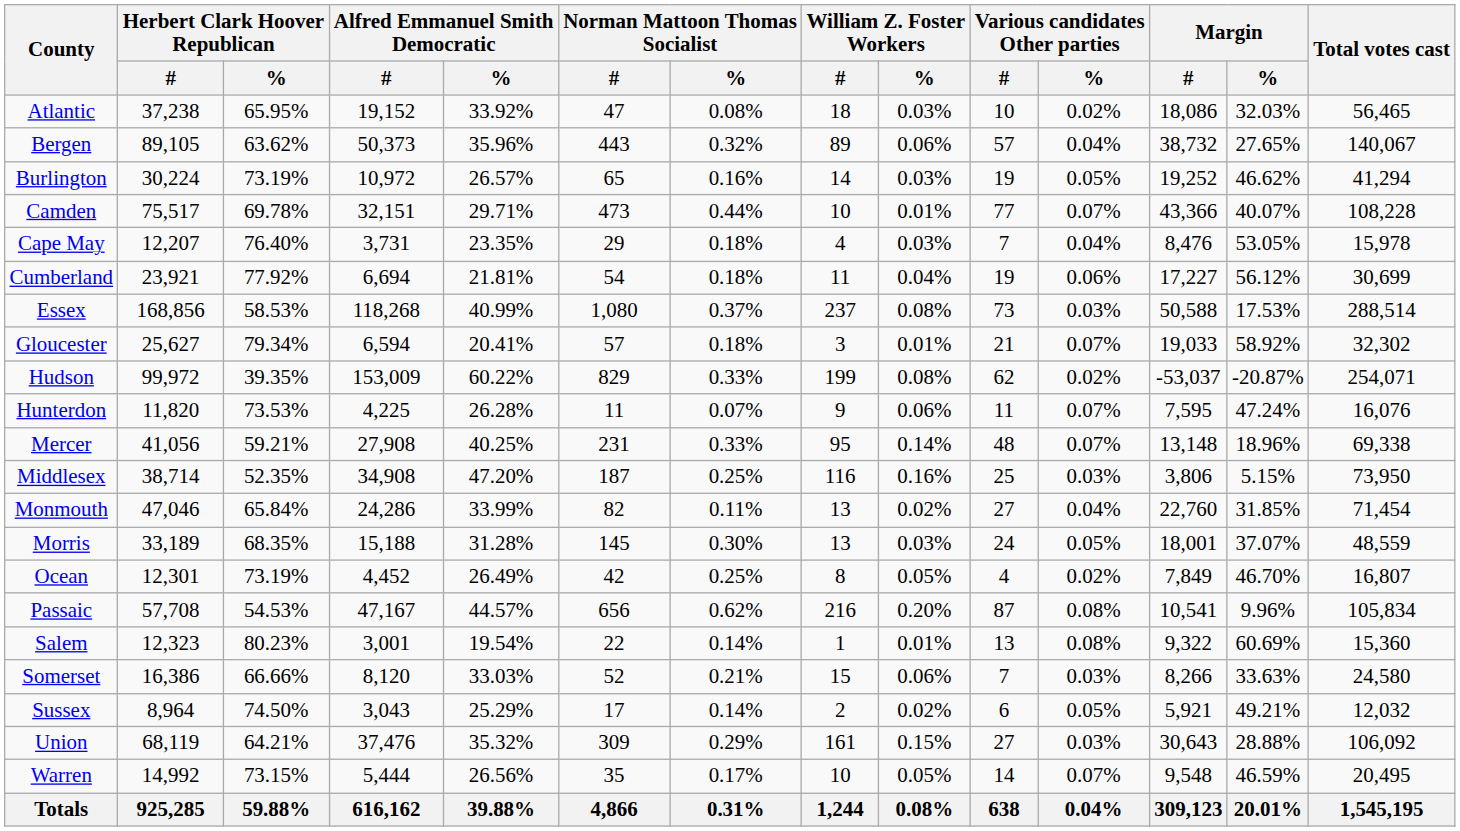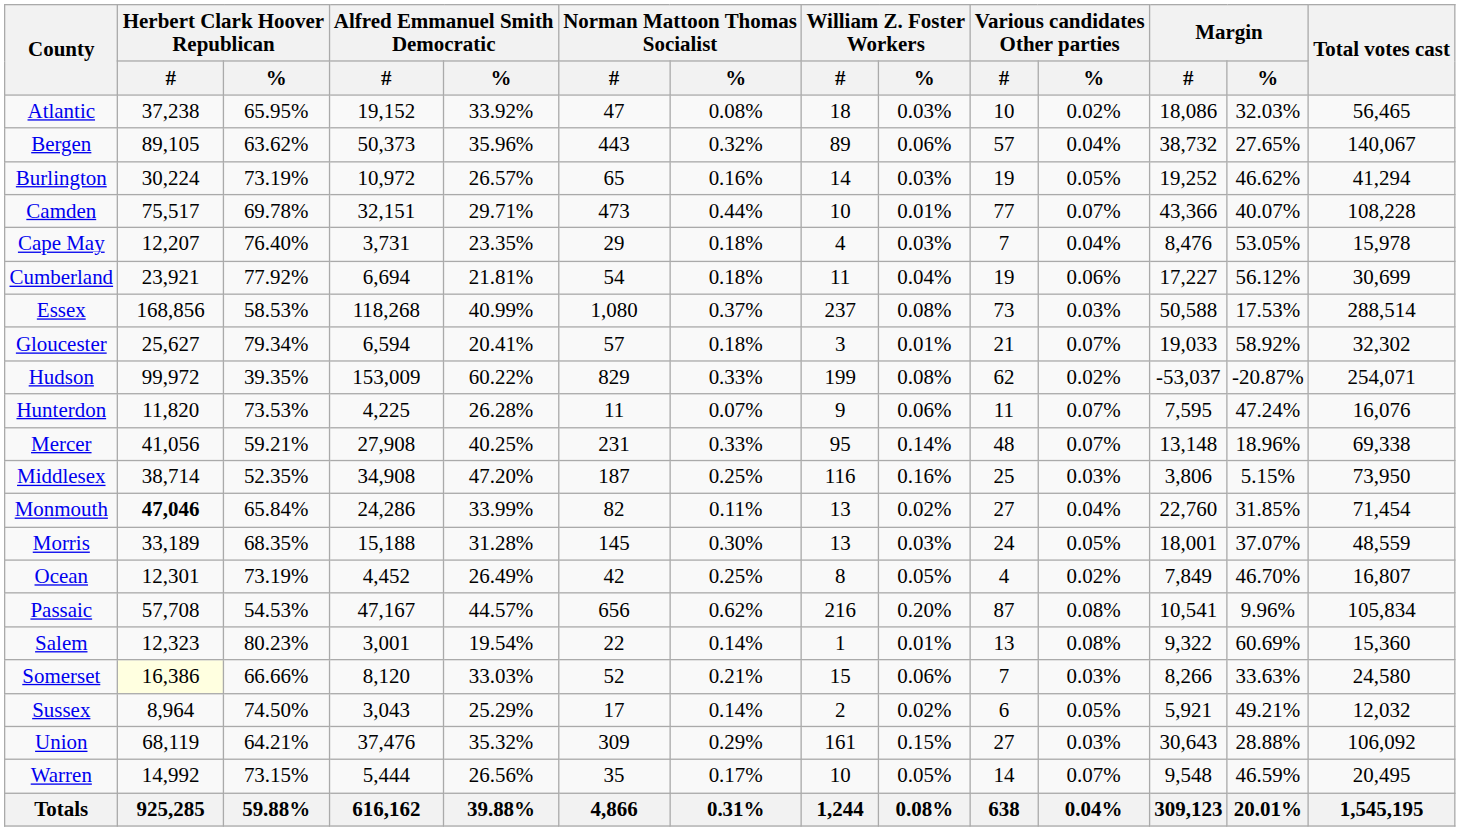Monmouth | Herbert Clark Hoover Republican / #: normal -> bold
Somerset | Herbert Clark Hoover Republican / #: no background -> lightyellow background
